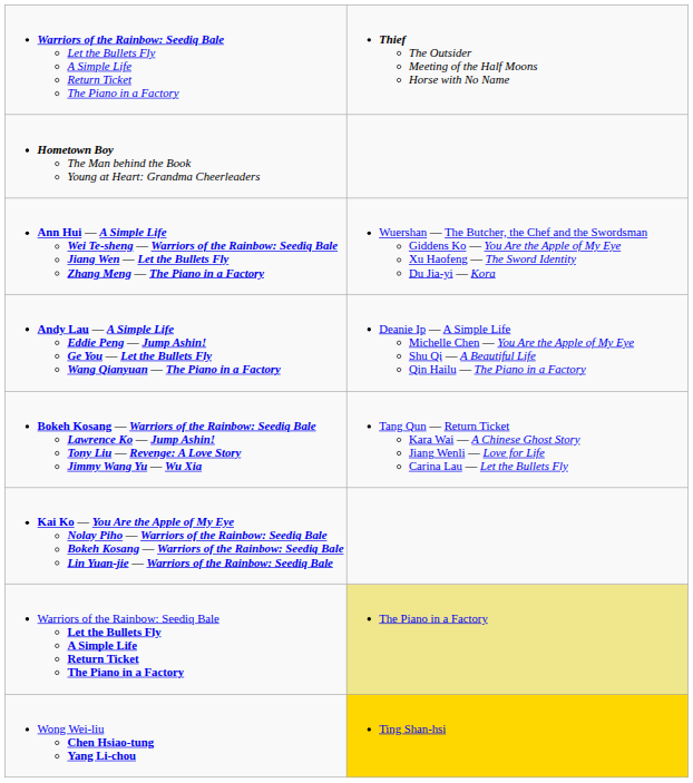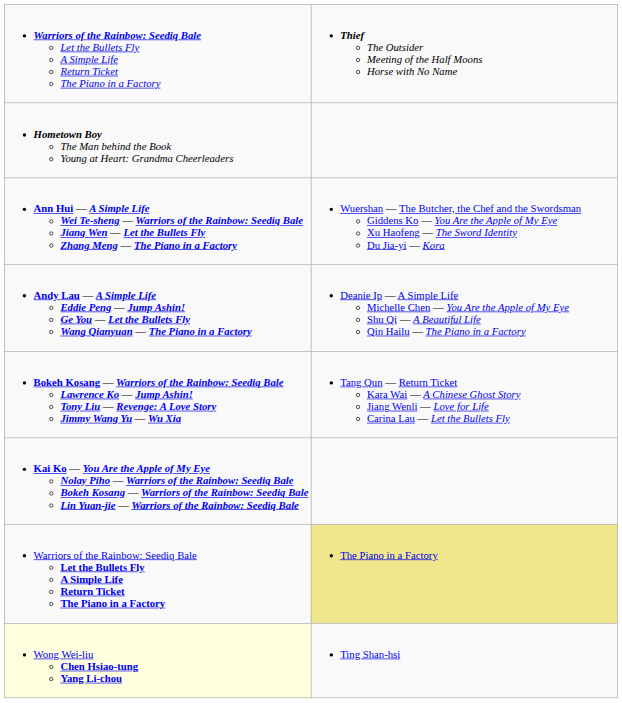row 8 | column 1: no background -> lightyellow background
row 8 | column 2: gold background -> no background
